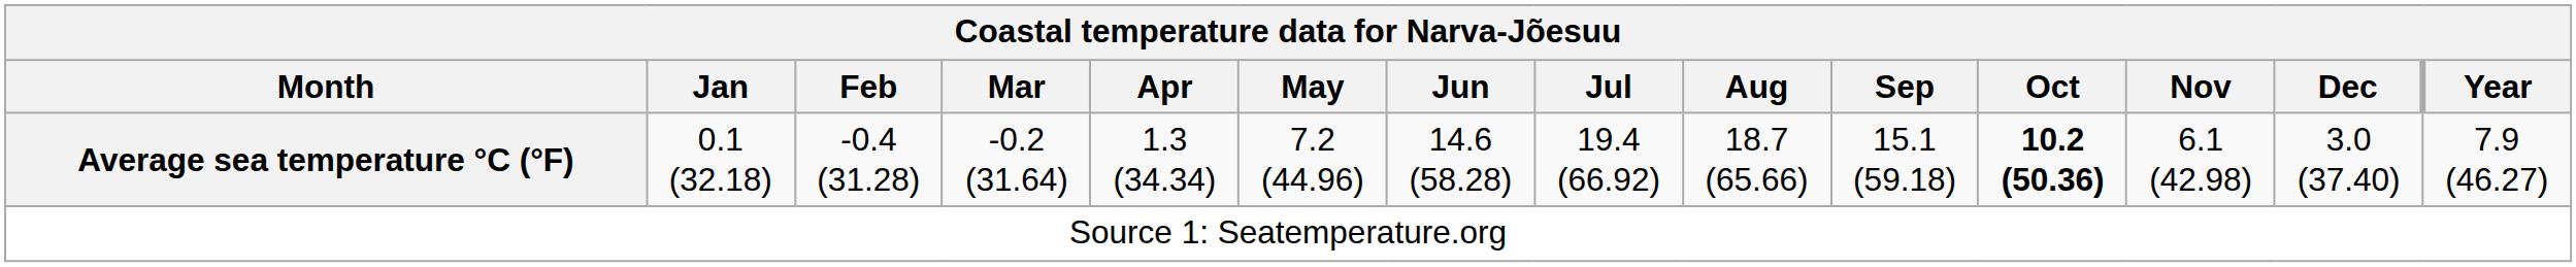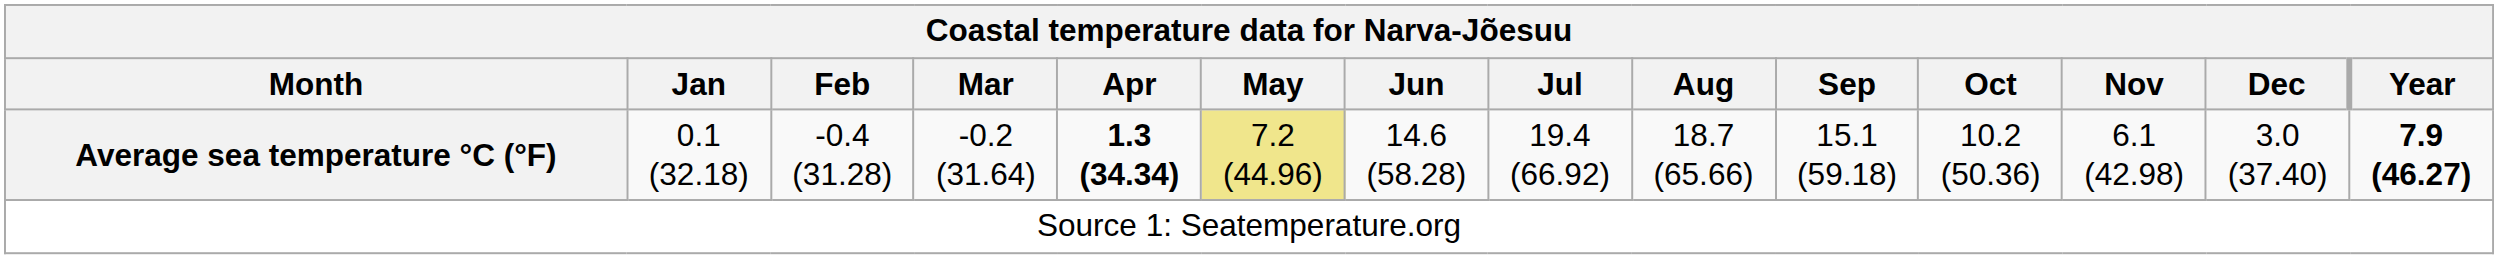row 3 | Apr: normal -> bold
row 3 | May: no background -> khaki background
row 3 | Oct: bold -> normal
row 3 | Year: normal -> bold
